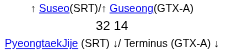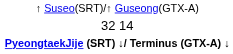row 3 | column 1: normal -> bold
